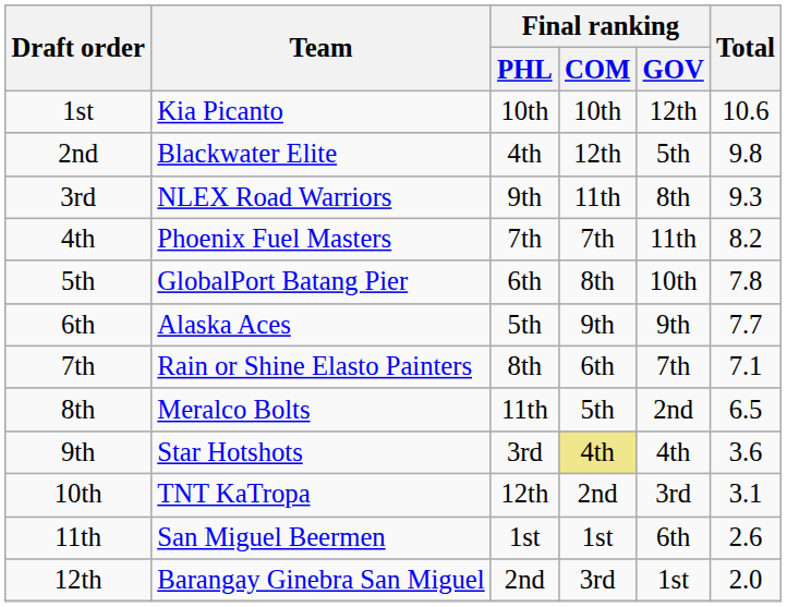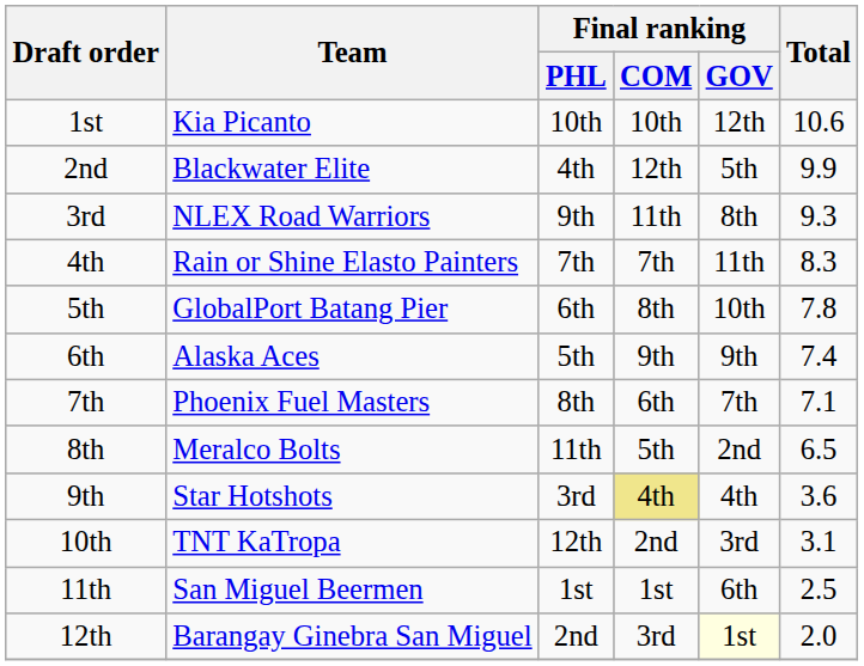row 4 | Total: 9.8 -> 9.9
row 6 | Team: Phoenix Fuel Masters -> Rain or Shine Elasto Painters
row 6 | Total: 8.2 -> 8.3
row 8 | Total: 7.7 -> 7.4
row 9 | Team: Rain or Shine Elasto Painters -> Phoenix Fuel Masters
row 13 | Total: 2.6 -> 2.5
row 14 | Final ranking / GOV: no background -> lightyellow background
